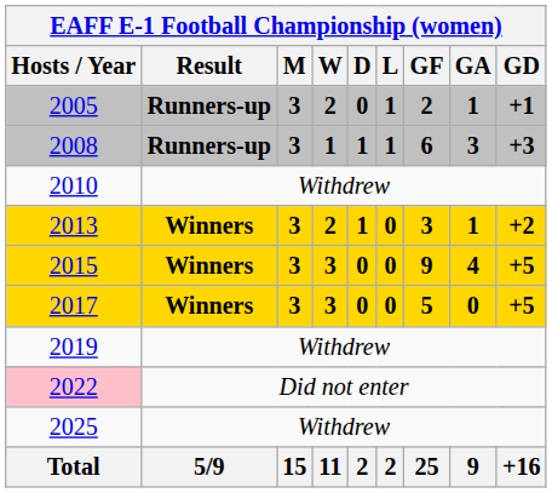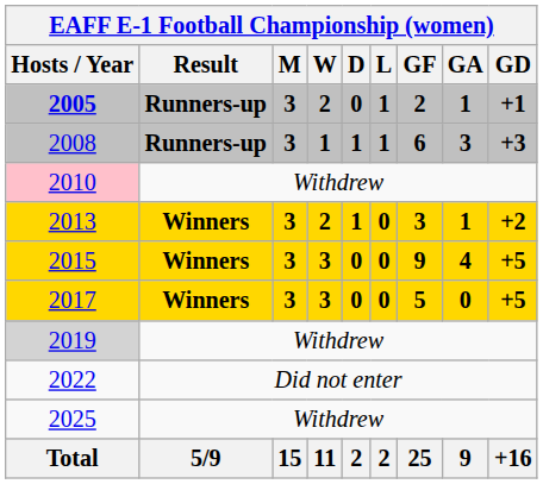2005 | Hosts / Year: normal -> bold
2010 | Hosts / Year: no background -> pink background
2019 | Hosts / Year: no background -> lightgrey background
2022 | Hosts / Year: pink background -> no background
